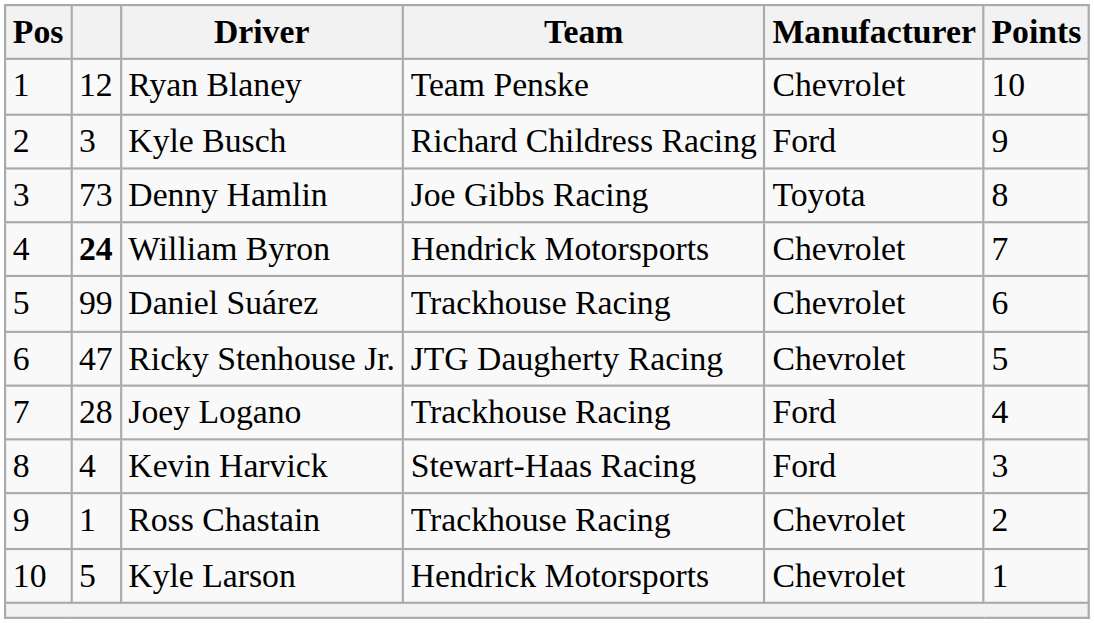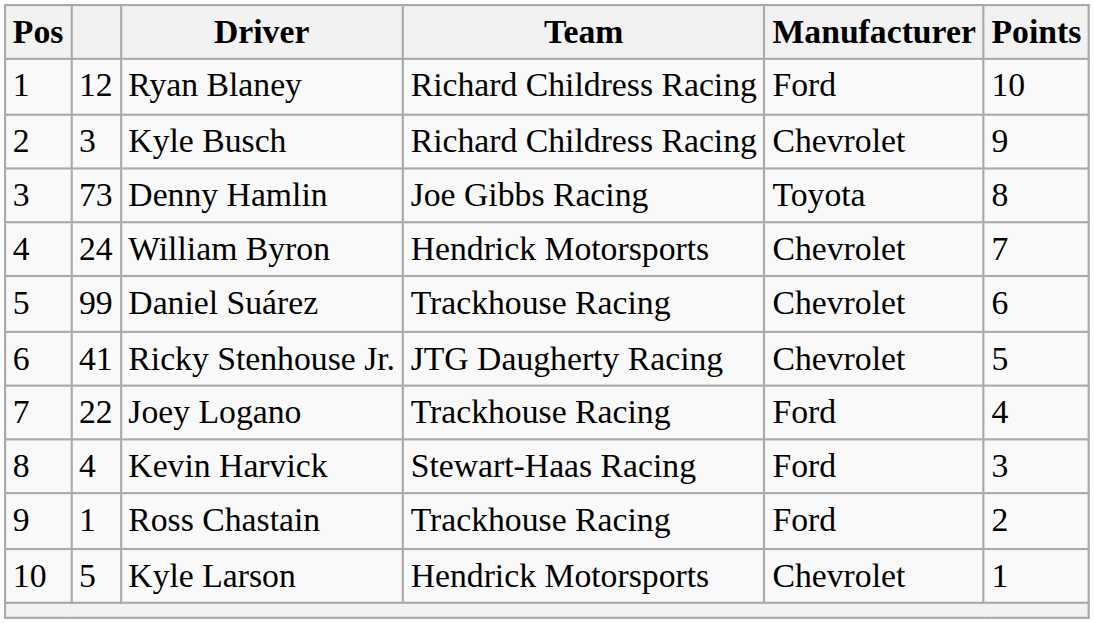Ryan Blaney | Team: Team Penske -> Richard Childress Racing
Ryan Blaney | Manufacturer: Chevrolet -> Ford
Kyle Busch | Manufacturer: Ford -> Chevrolet
William Byron | column 2: bold -> normal
Ricky Stenhouse Jr. | column 2: 47 -> 41
Joey Logano | column 2: 28 -> 22
Ross Chastain | Manufacturer: Chevrolet -> Ford
